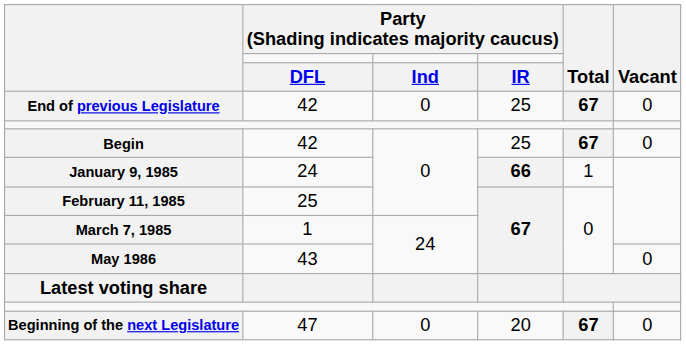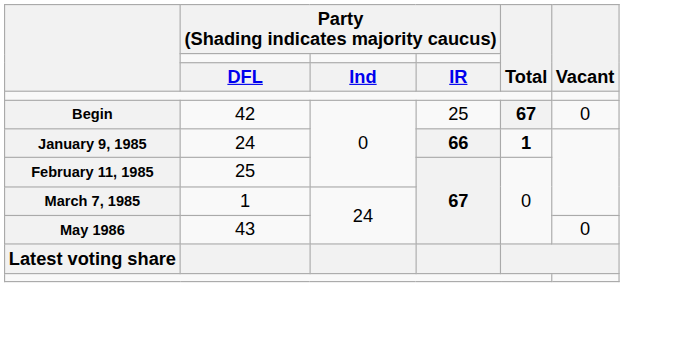- row: End of previous Legislature | 42 | 0 | 25 | 67 | 0
January 9, 1985 | Total: normal -> bold
- row: Beginning of the next Legislature | 47 | 0 | 20 | 67 | 0
